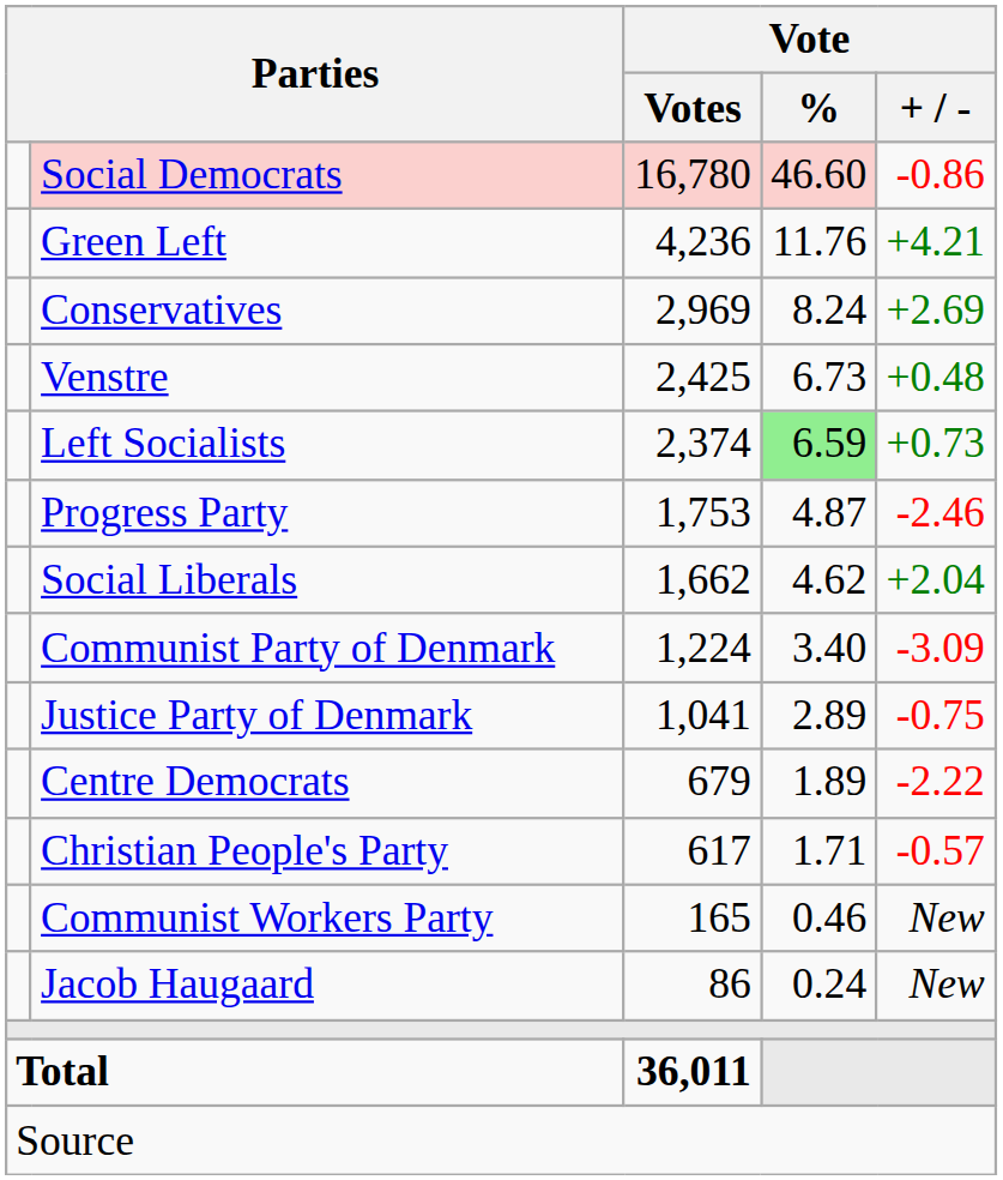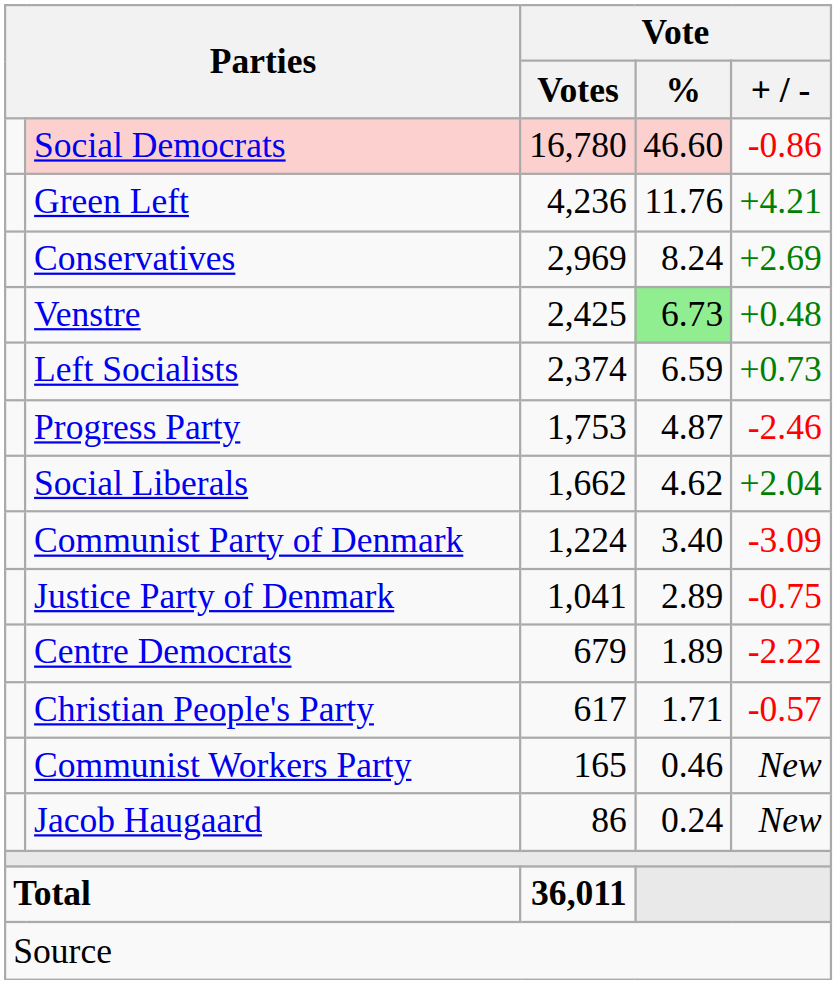Venstre | Vote / %: no background -> lightgreen background
Left Socialists | Vote / %: lightgreen background -> no background
